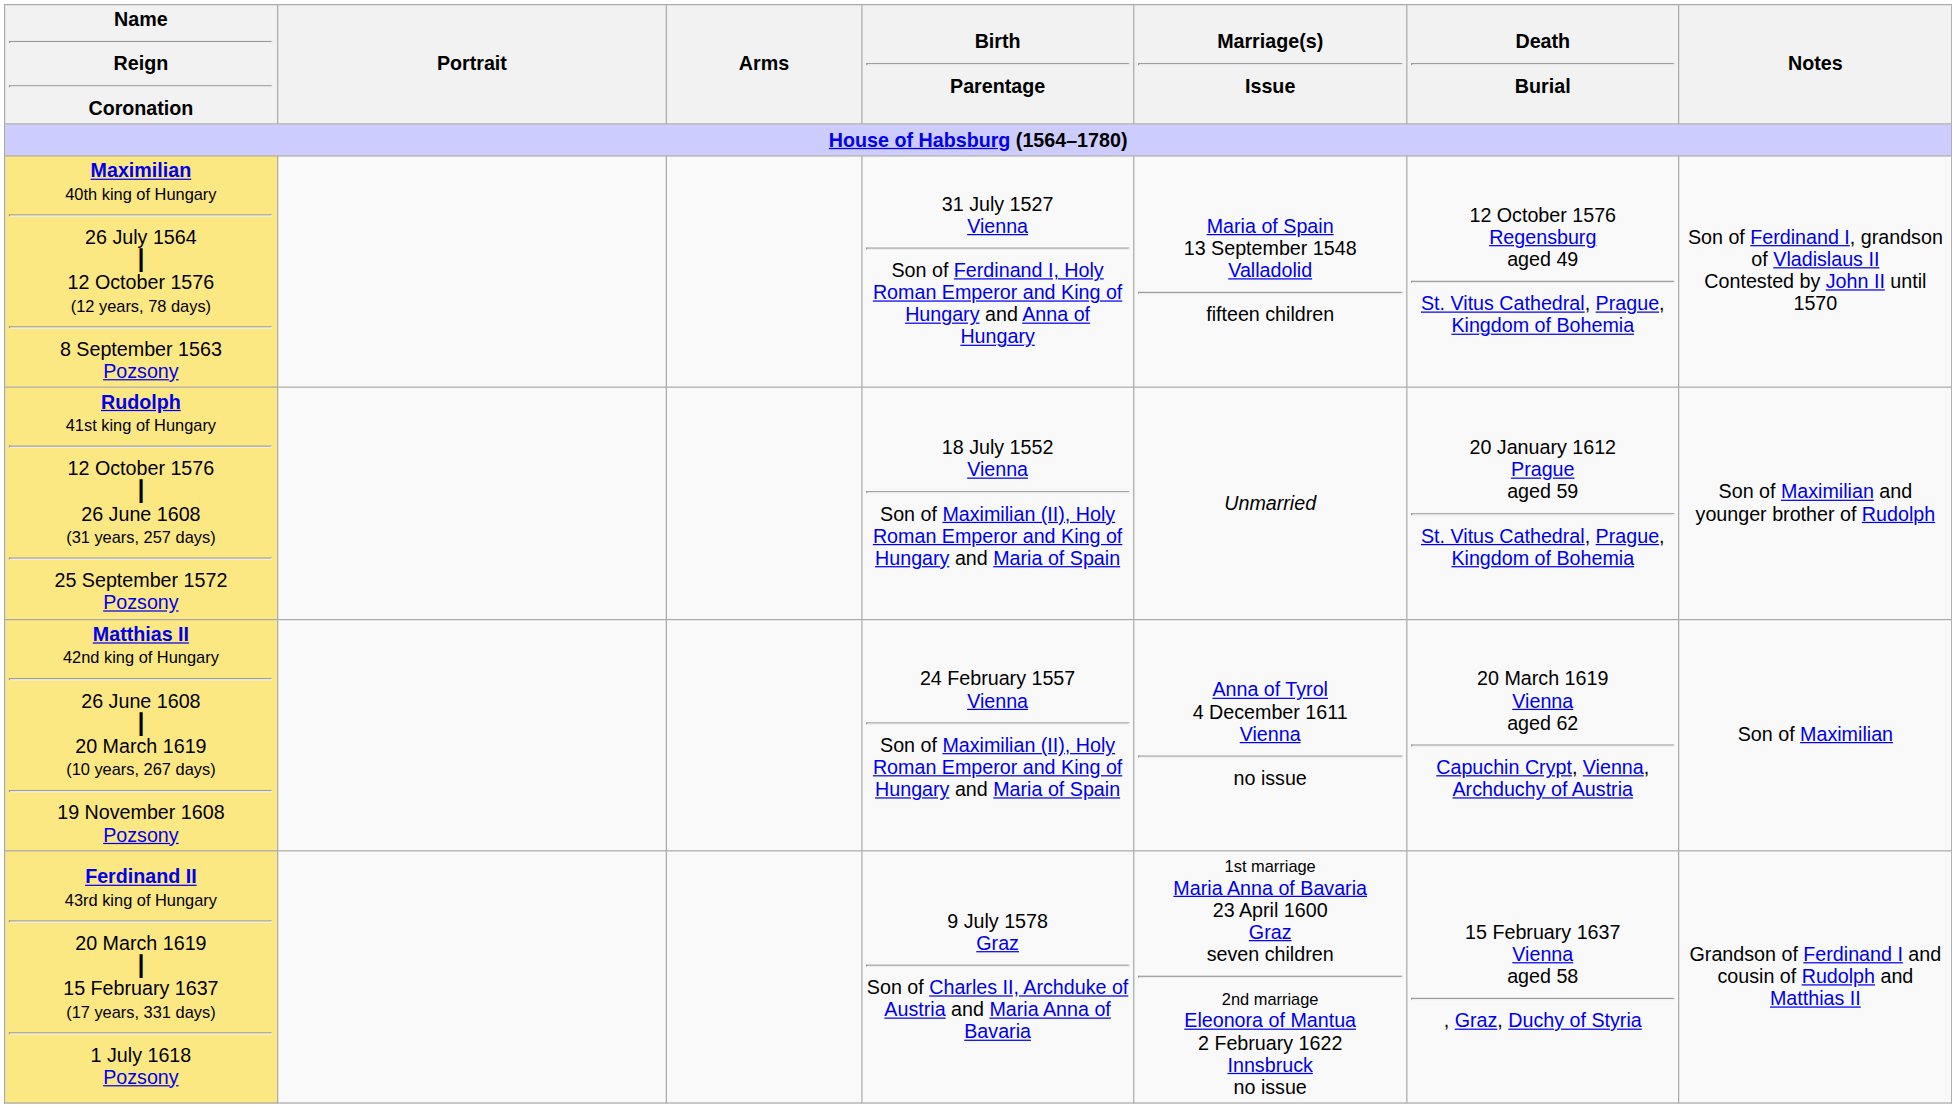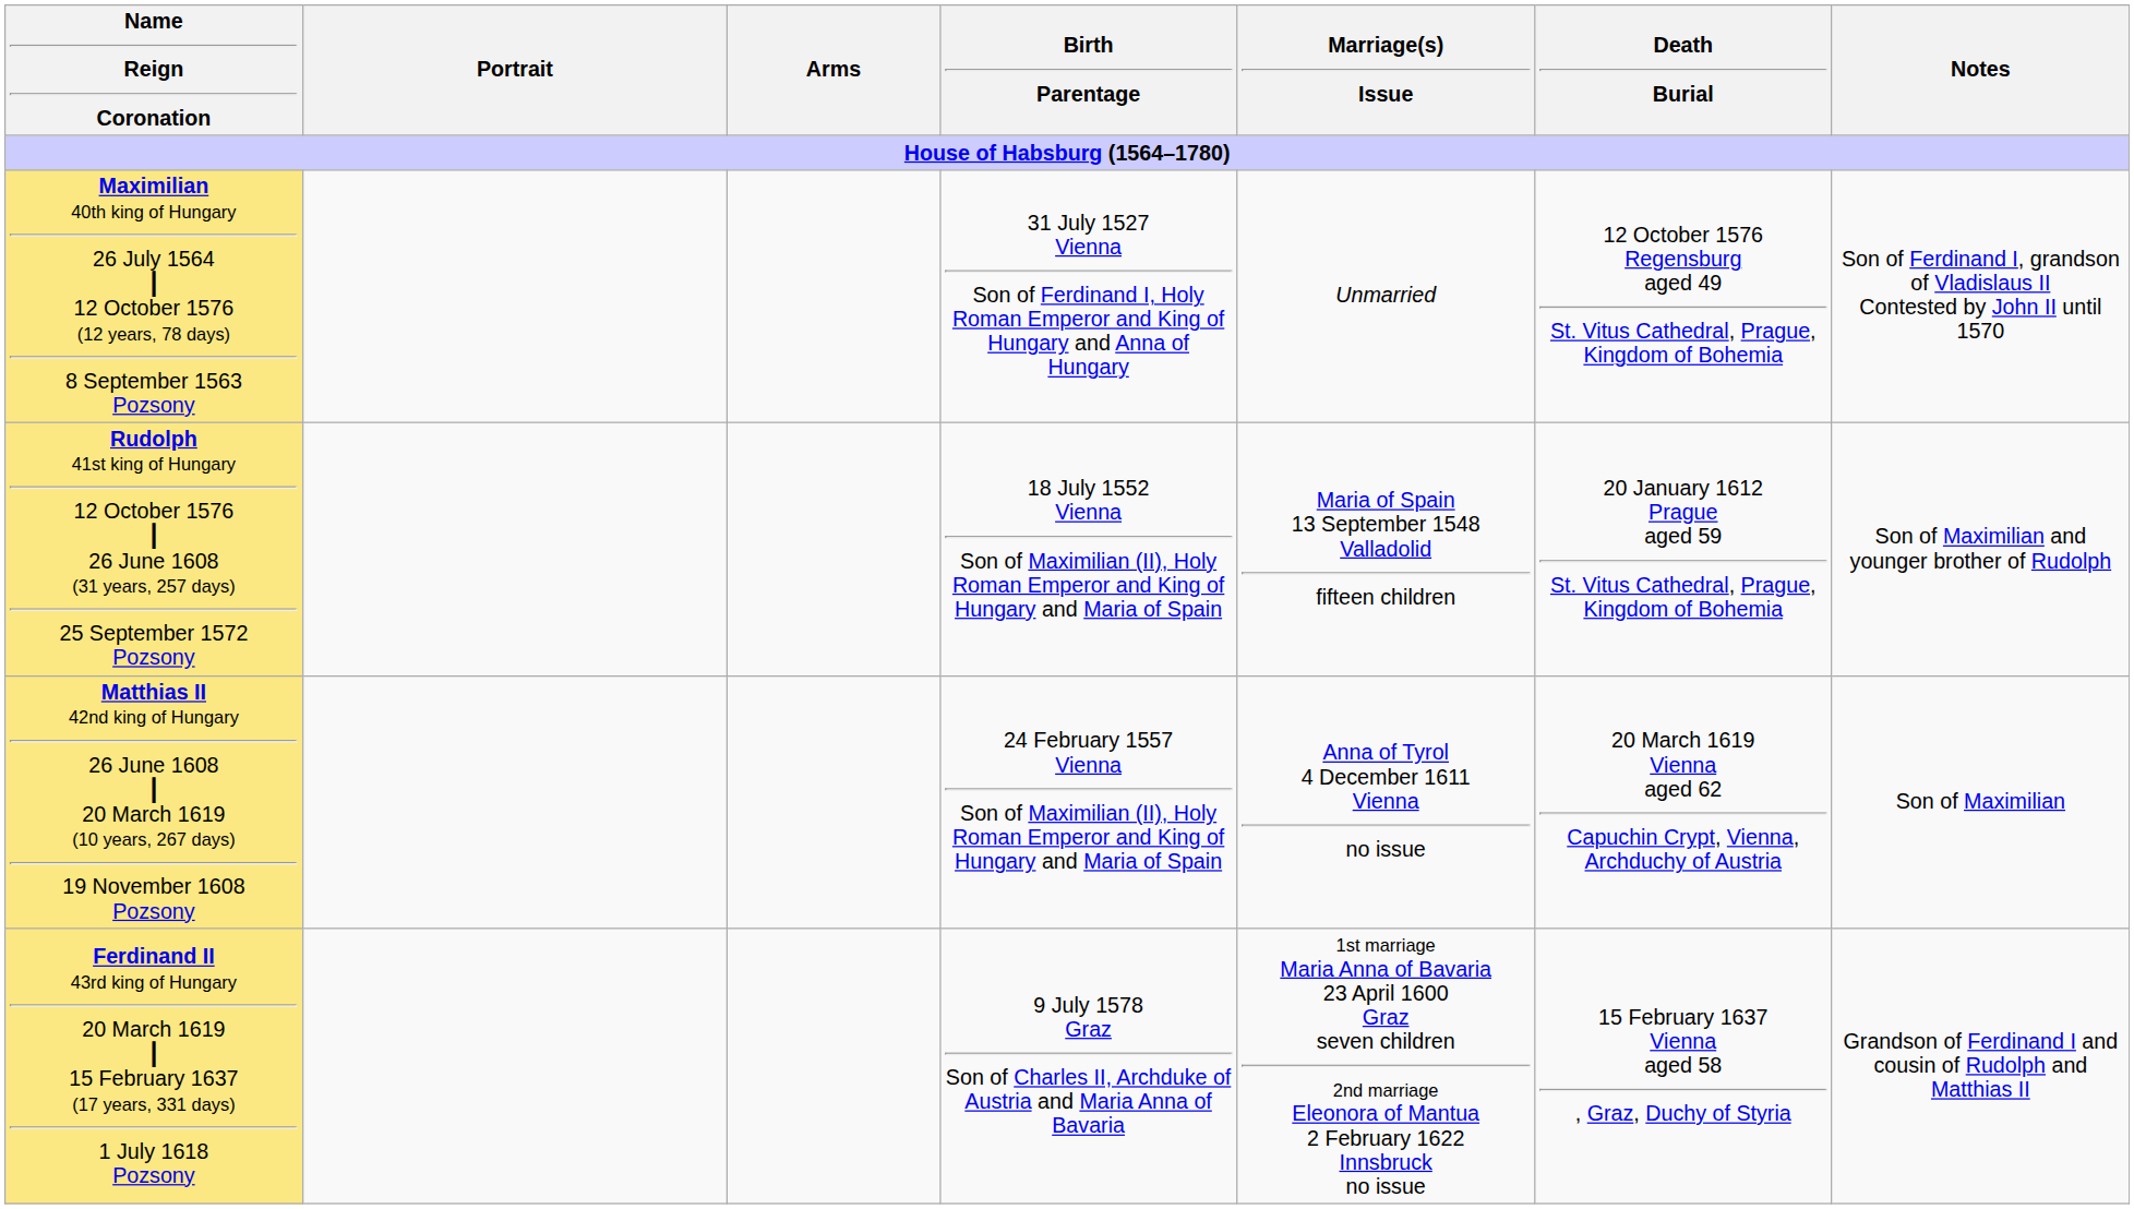row 3 | Marriage(s) Issue: Maria of Spain 13 September 1548 Valladolid fifteen children -> Unmarried
row 4 | Marriage(s) Issue: Unmarried -> Maria of Spain 13 September 1548 Valladolid fifteen children
